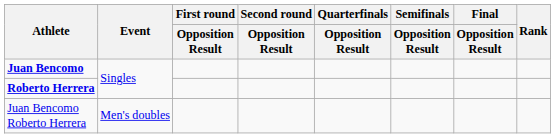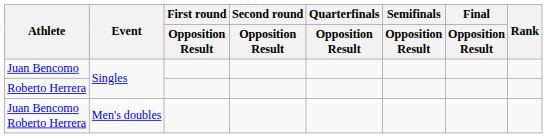Juan Bencomo | Athlete: bold -> normal
Roberto Herrera | Athlete: bold -> normal
